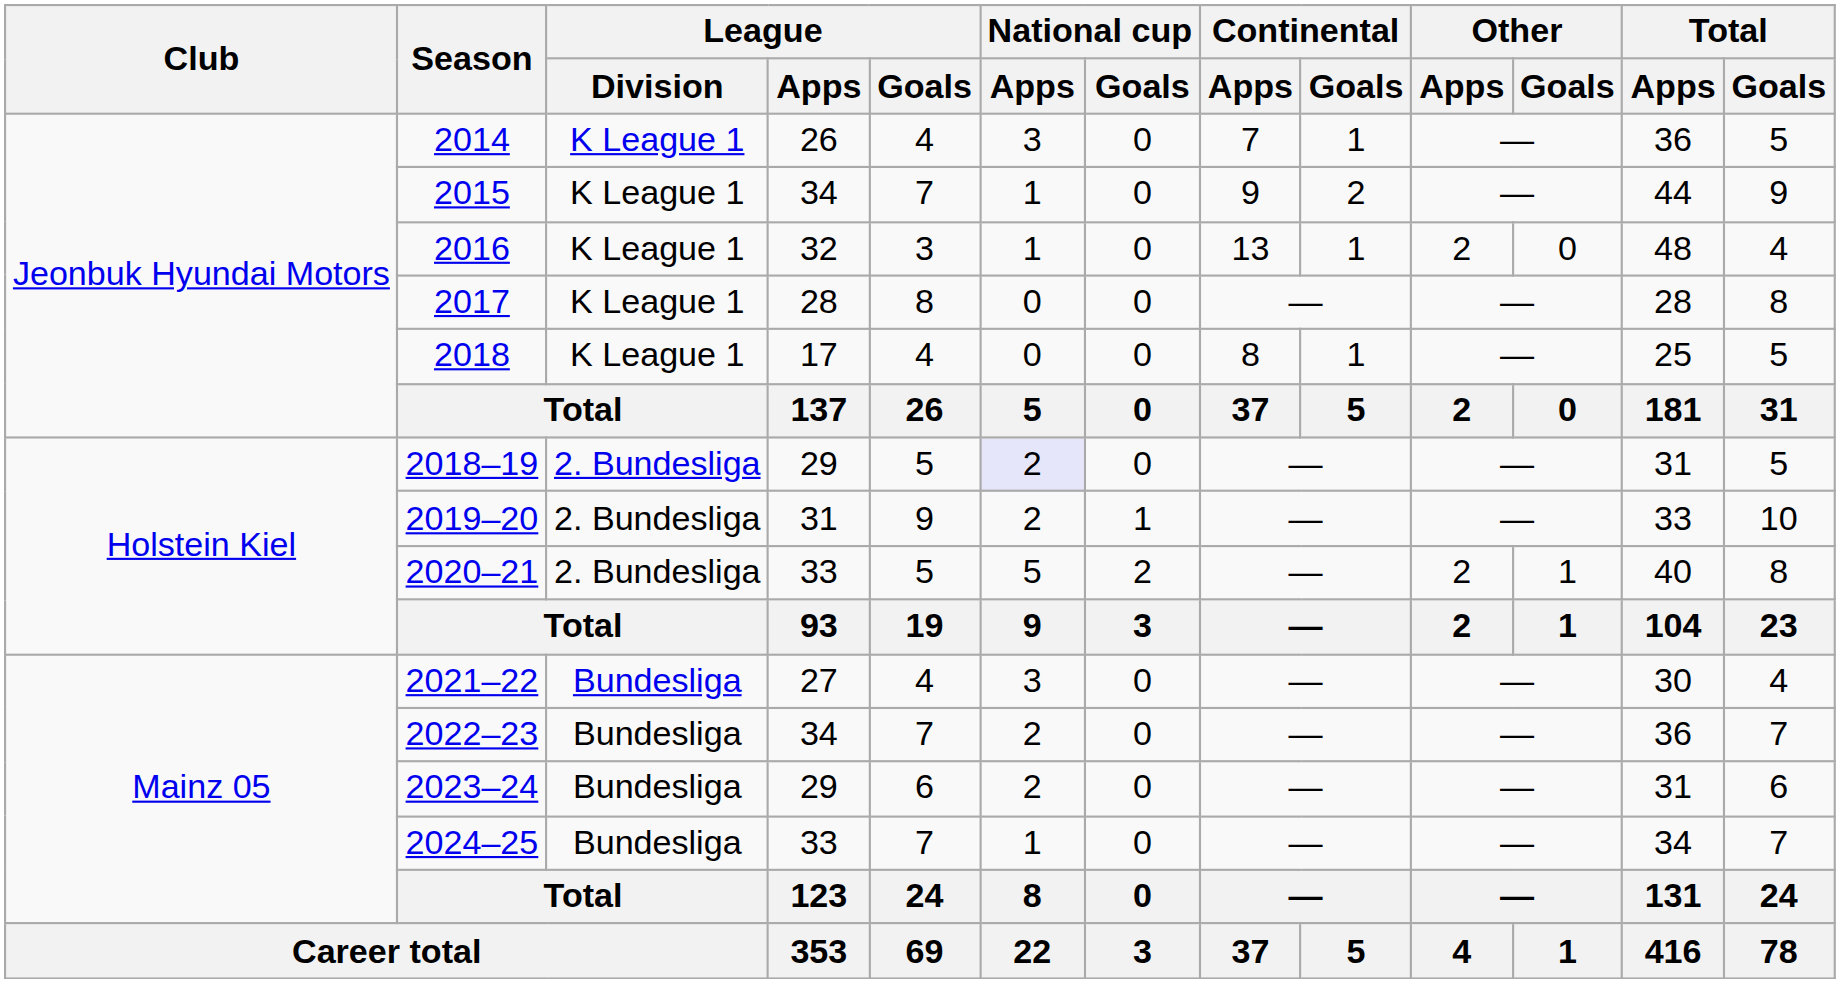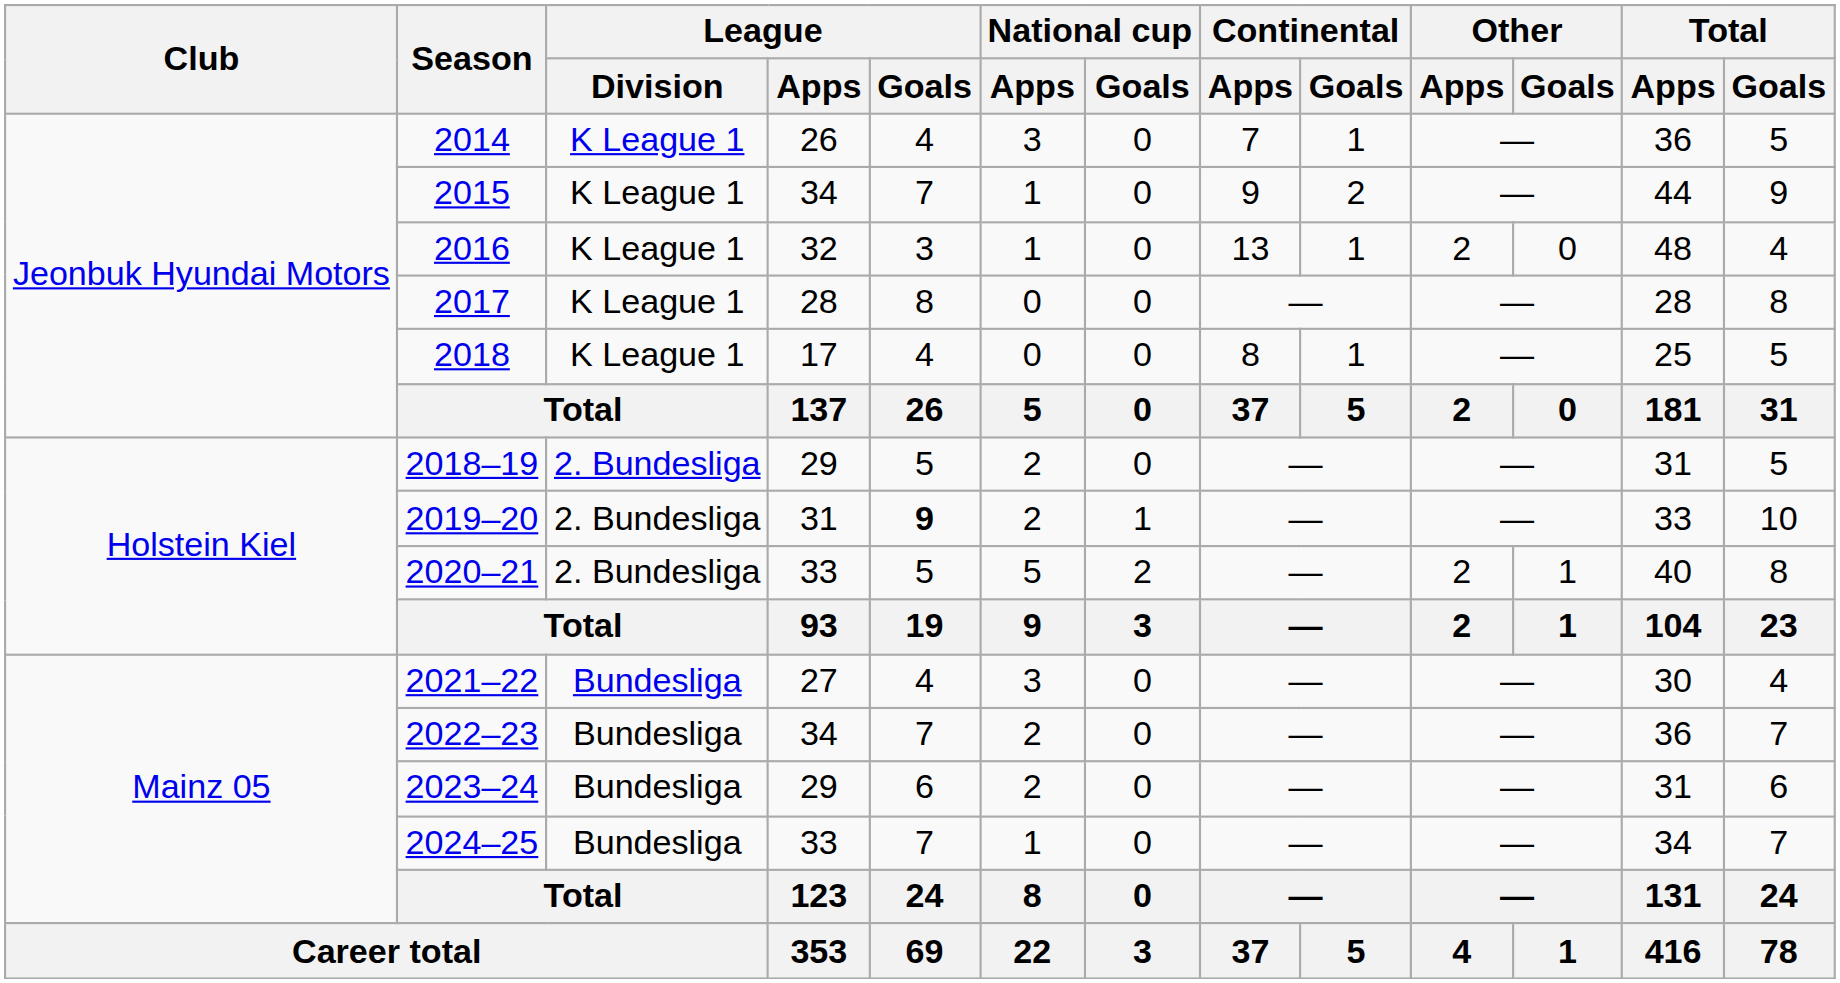2018–19 | National cup / Apps: lavender background -> no background
2019–20 | League / Goals: normal -> bold
